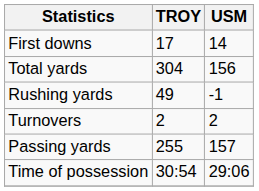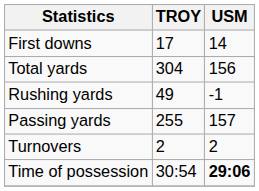rows swapped: Passing yards <-> Turnovers
Time of possession | USM: normal -> bold
